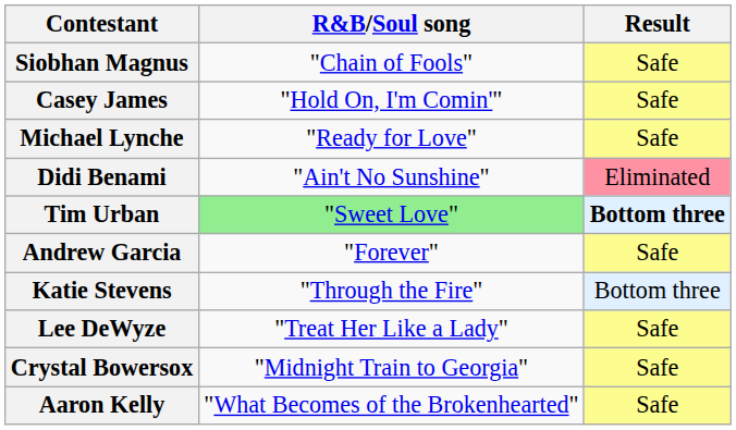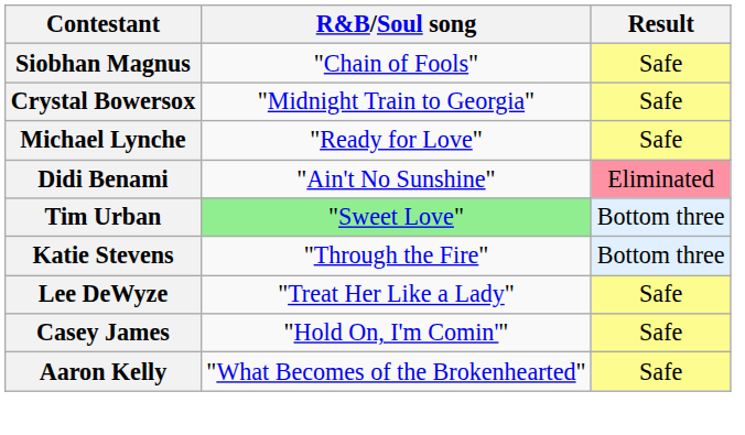rows swapped: Casey James <-> Crystal Bowersox
Tim Urban | Result: bold -> normal
- row: Andrew Garcia | "Forever" | Safe
